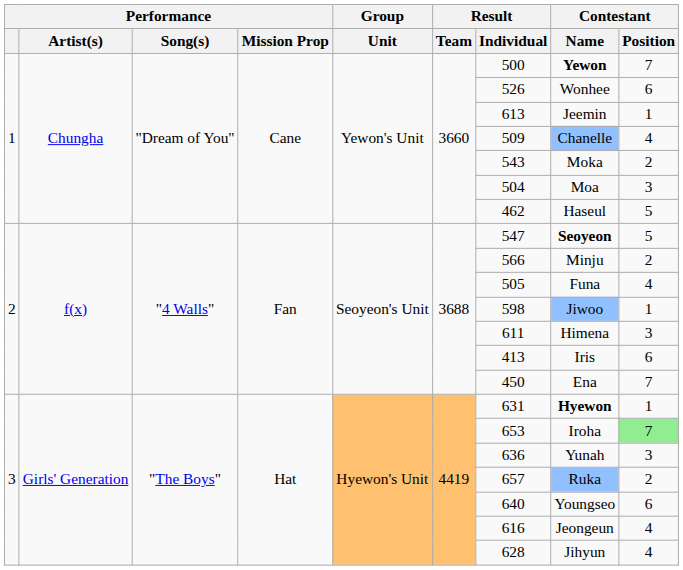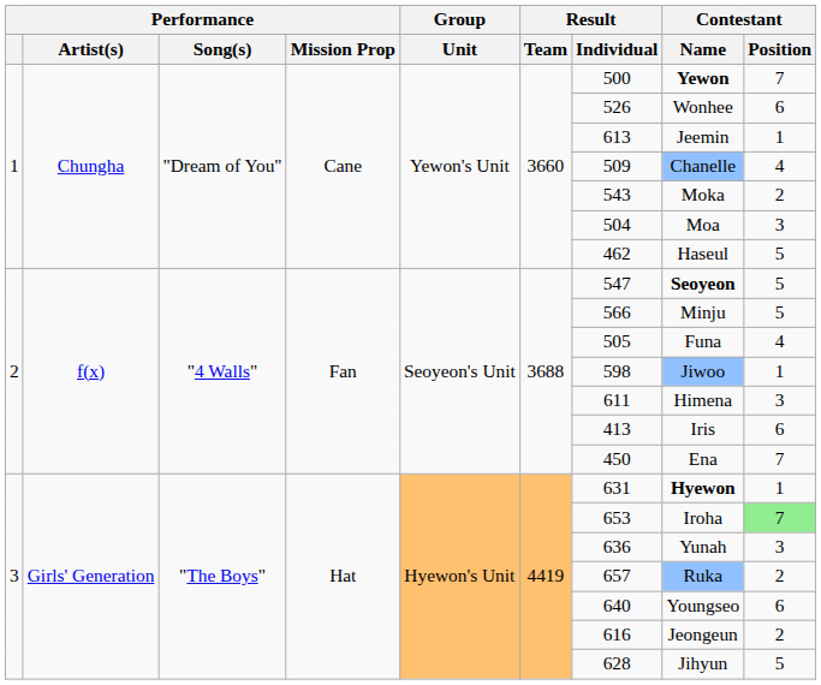row 11 | Contestant / Position: 2 -> 5
row 22 | Contestant / Position: 4 -> 2
row 23 | Contestant / Position: 4 -> 5
